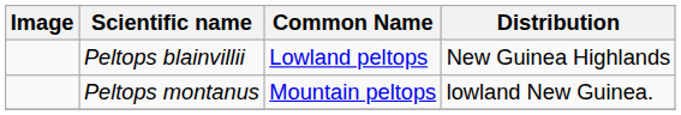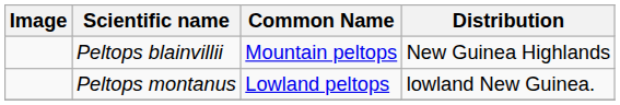Peltops blainvillii | Common Name: Lowland peltops -> Mountain peltops
Peltops montanus | Common Name: Mountain peltops -> Lowland peltops
